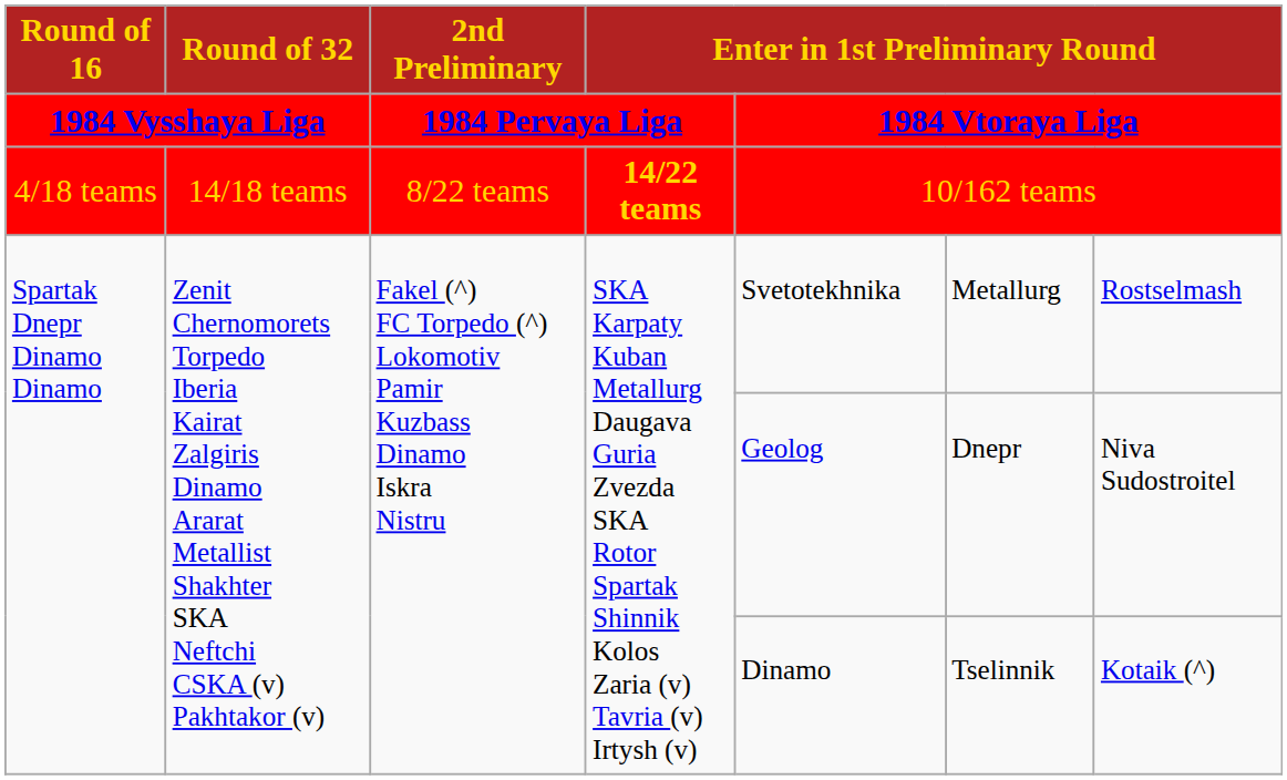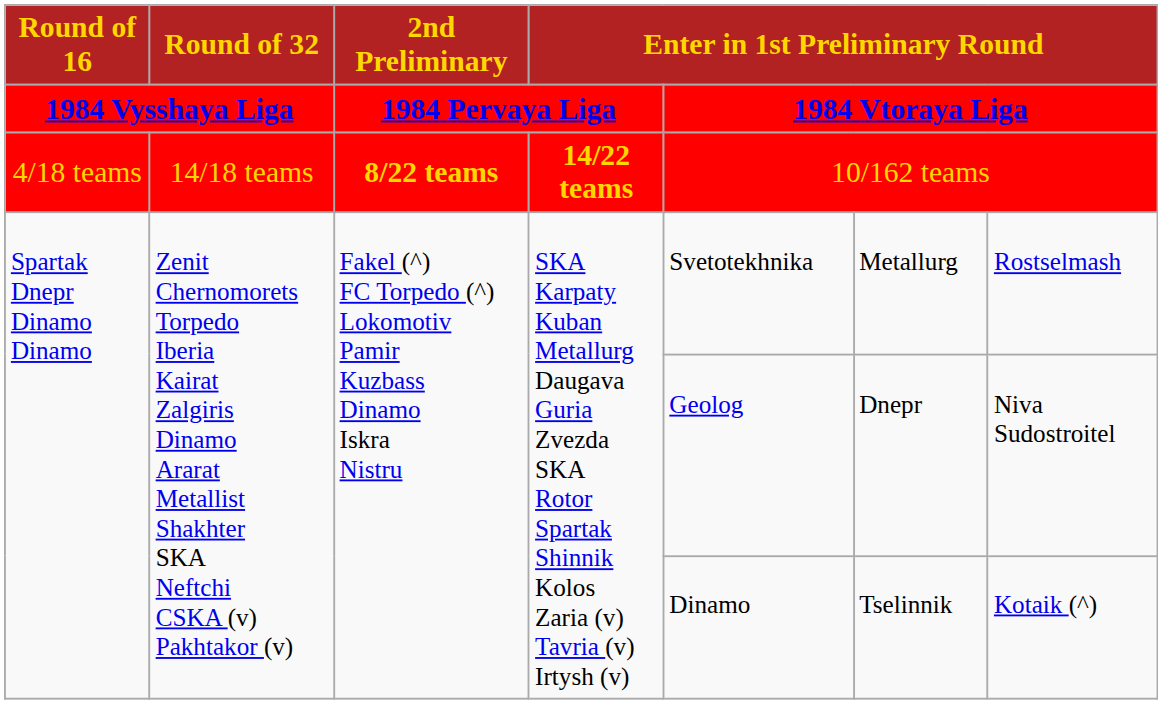4/18 teams | 2nd Preliminary: normal -> bold
